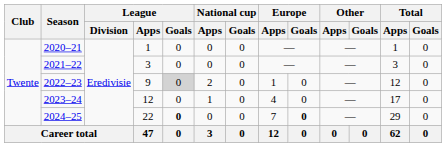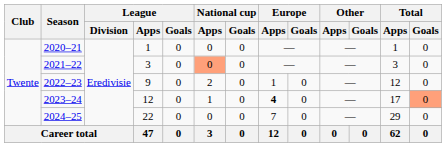2021–22 | National cup / Apps: no background -> lightsalmon background
2022–23 | League / Goals: lightgrey background -> no background
2023–24 | Europe / Apps: normal -> bold
2023–24 | Total / Goals: no background -> lightsalmon background
2024–25 | League / Goals: bold -> normal
2024–25 | Europe / Goals: bold -> normal
